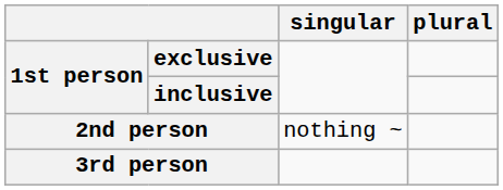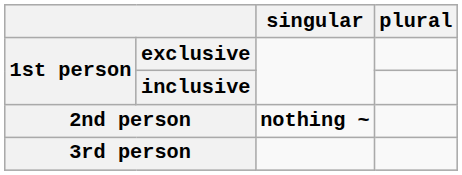2nd person | singular: normal -> bold
